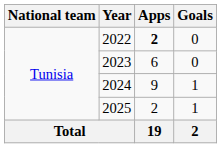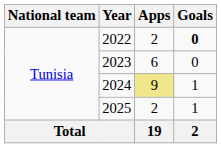2022 | Apps: bold -> normal
2022 | Goals: normal -> bold
2024 | Apps: no background -> khaki background
